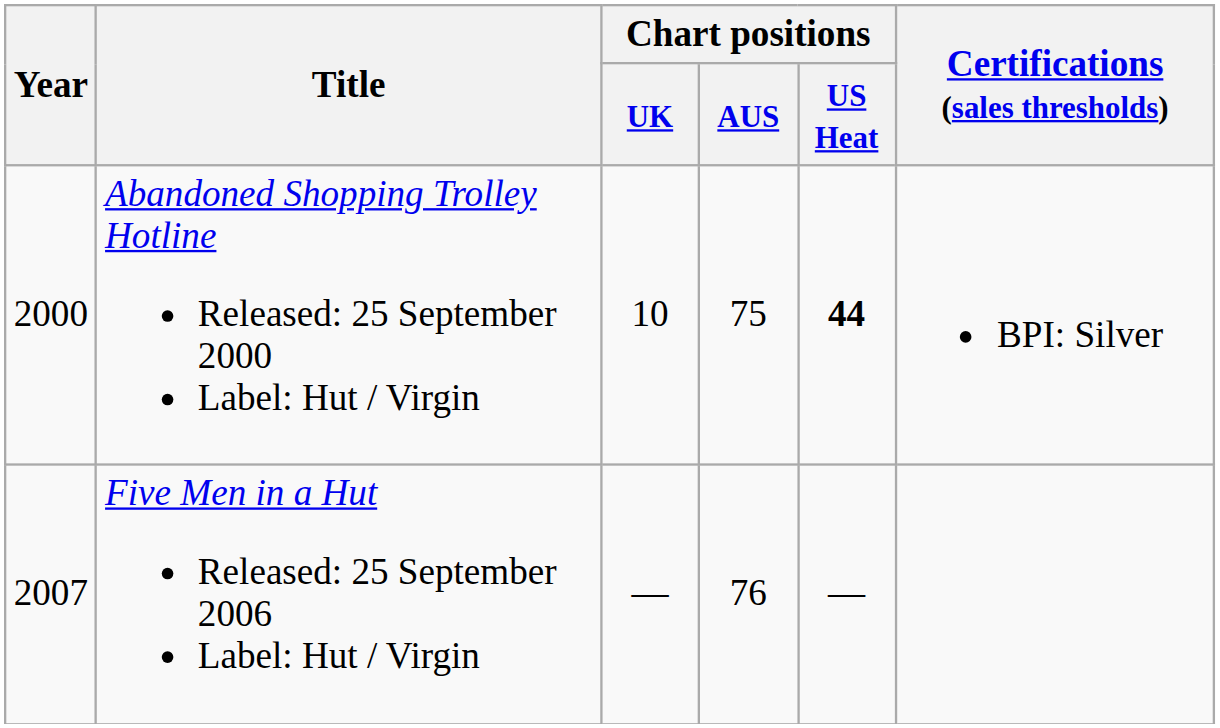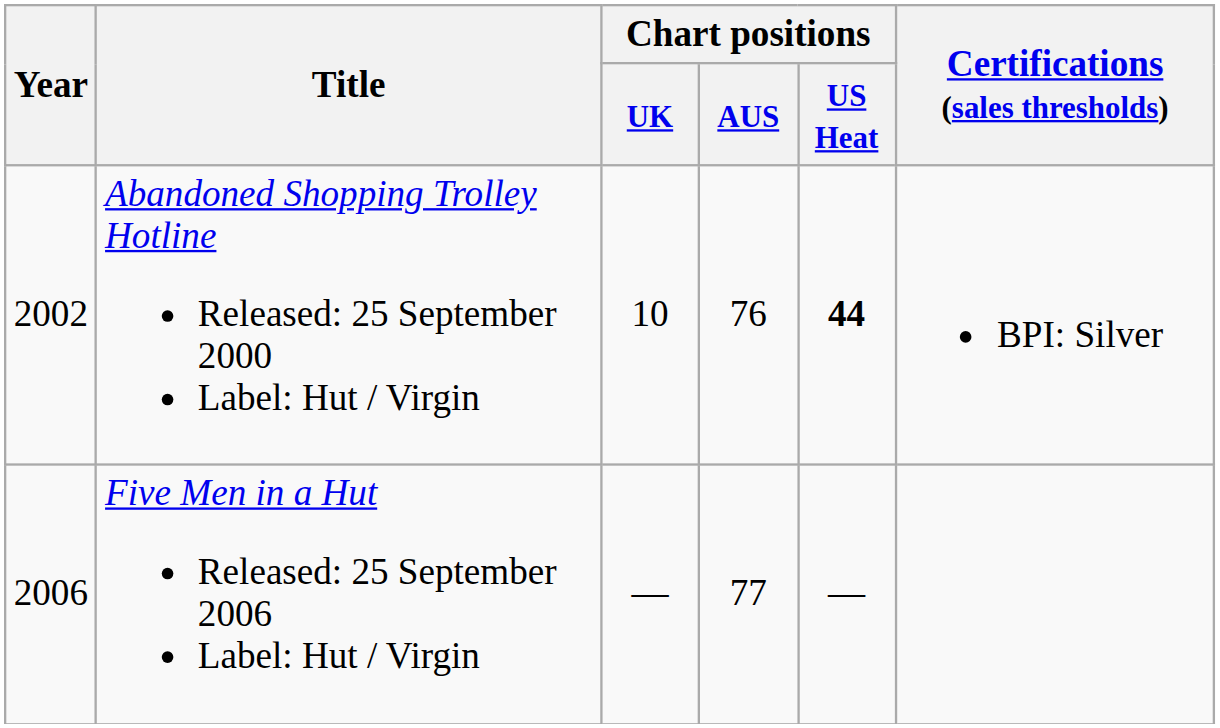row 3 | Year: 2000 -> 2002
row 3 | Chart positions / AUS: 75 -> 76
row 4 | Year: 2007 -> 2006
row 4 | Chart positions / AUS: 76 -> 77
